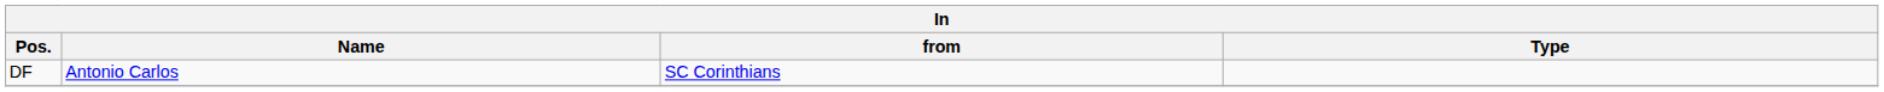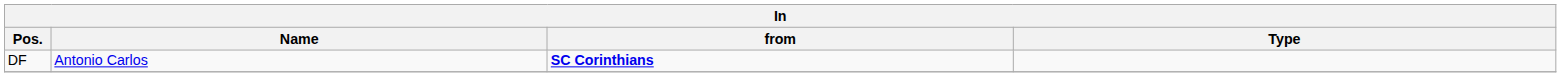DF | from: normal -> bold
